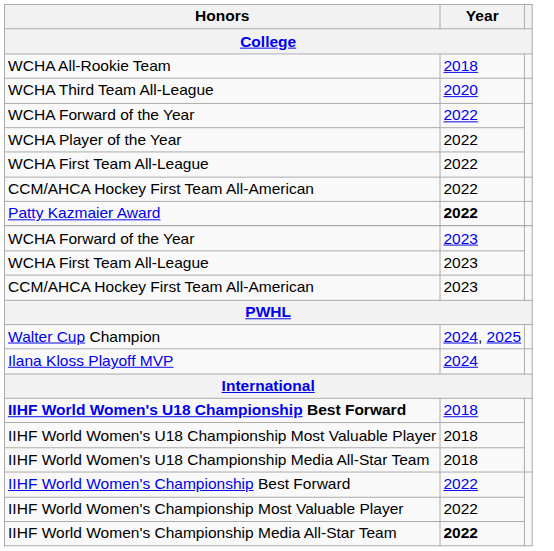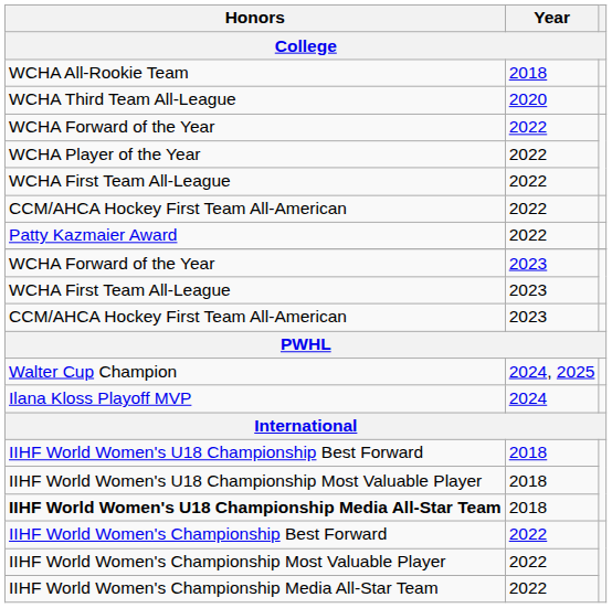Patty Kazmaier Award | Year: bold -> normal
IIHF World Women's U18 Championship Best Forward | Honors: bold -> normal
IIHF World Women's U18 Championship Media All-Star Team | Honors: normal -> bold
IIHF World Women's Championship Media All-Star Team | Year: bold -> normal
